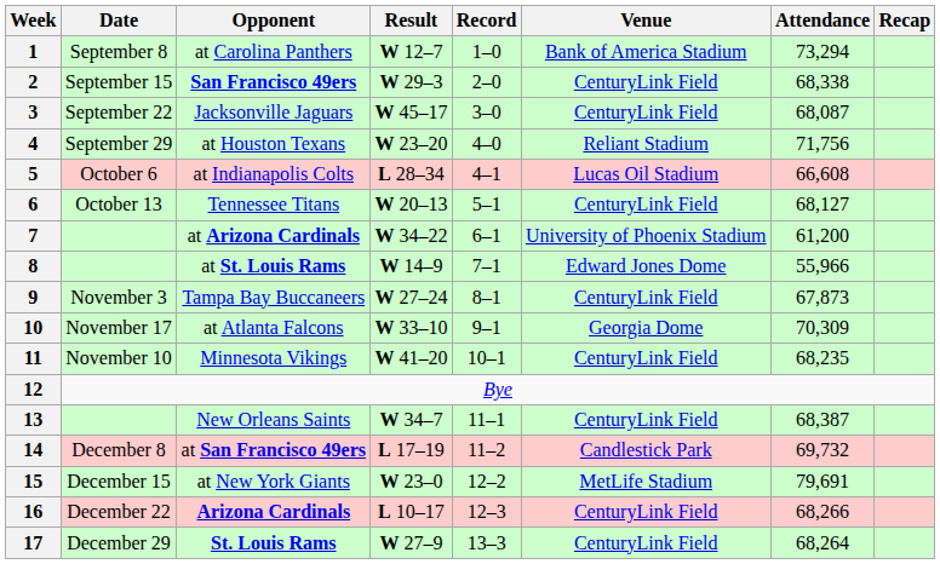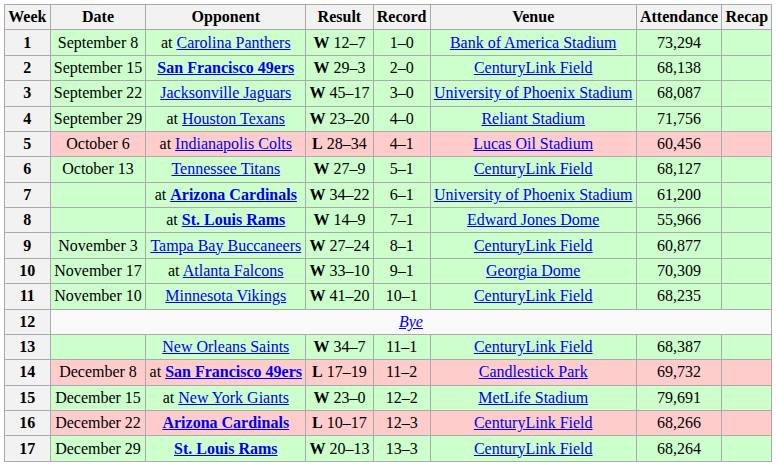2 | Attendance: 68,338 -> 68,138
3 | Venue: CenturyLink Field -> University of Phoenix Stadium
5 | Attendance: 66,608 -> 60,456
6 | Result: W 20–13 -> W 27–9
9 | Attendance: 67,873 -> 60,877
17 | Result: W 27–9 -> W 20–13
